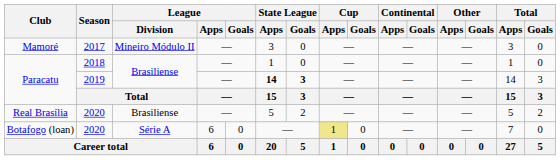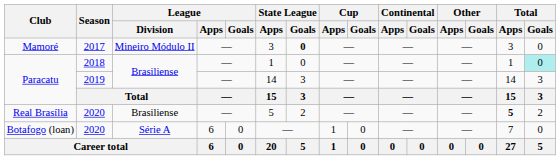Mamoré | State League / Goals: normal -> bold
Paracatu / 2018 | Total / Goals: no background -> paleturquoise background
Paracatu / 2019 | State League / Apps: bold -> normal
Paracatu / 2019 | State League / Goals: bold -> normal
Real Brasília | Total / Apps: normal -> bold
Botafogo (loan) | Cup / Apps: khaki background -> no background
